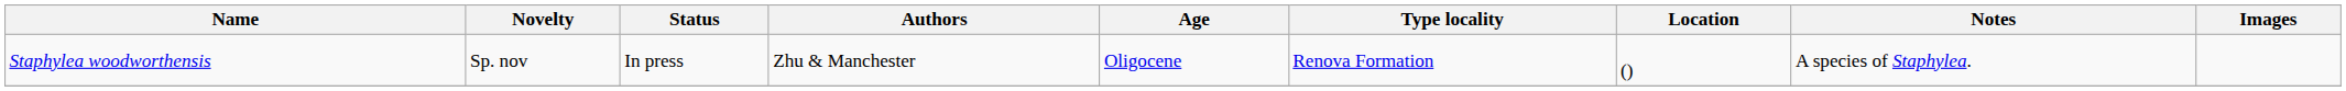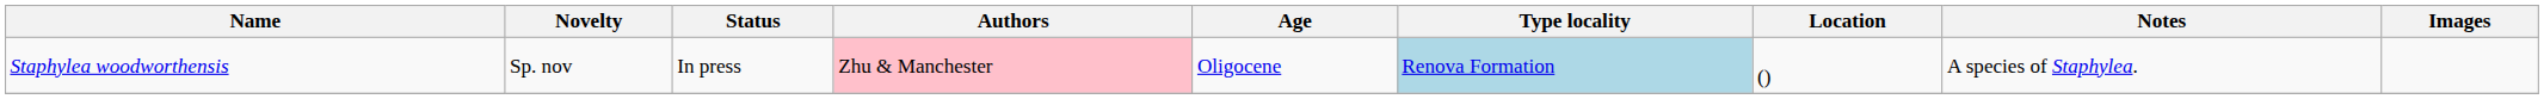Staphylea woodworthensis | Authors: no background -> pink background
Staphylea woodworthensis | Type locality: no background -> lightblue background
